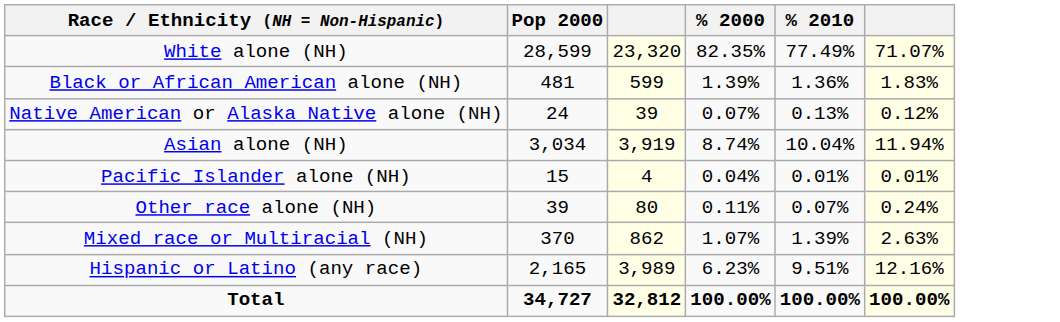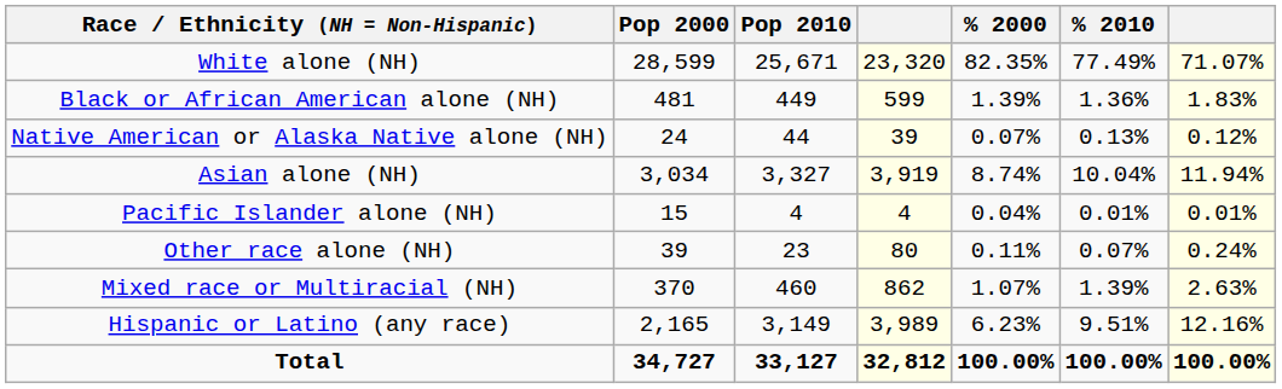+ column: Pop 2010 | 25,671 | 449 | 44 | 3,327 | 4 | 23 | 460 | 3,149 | 33,127
